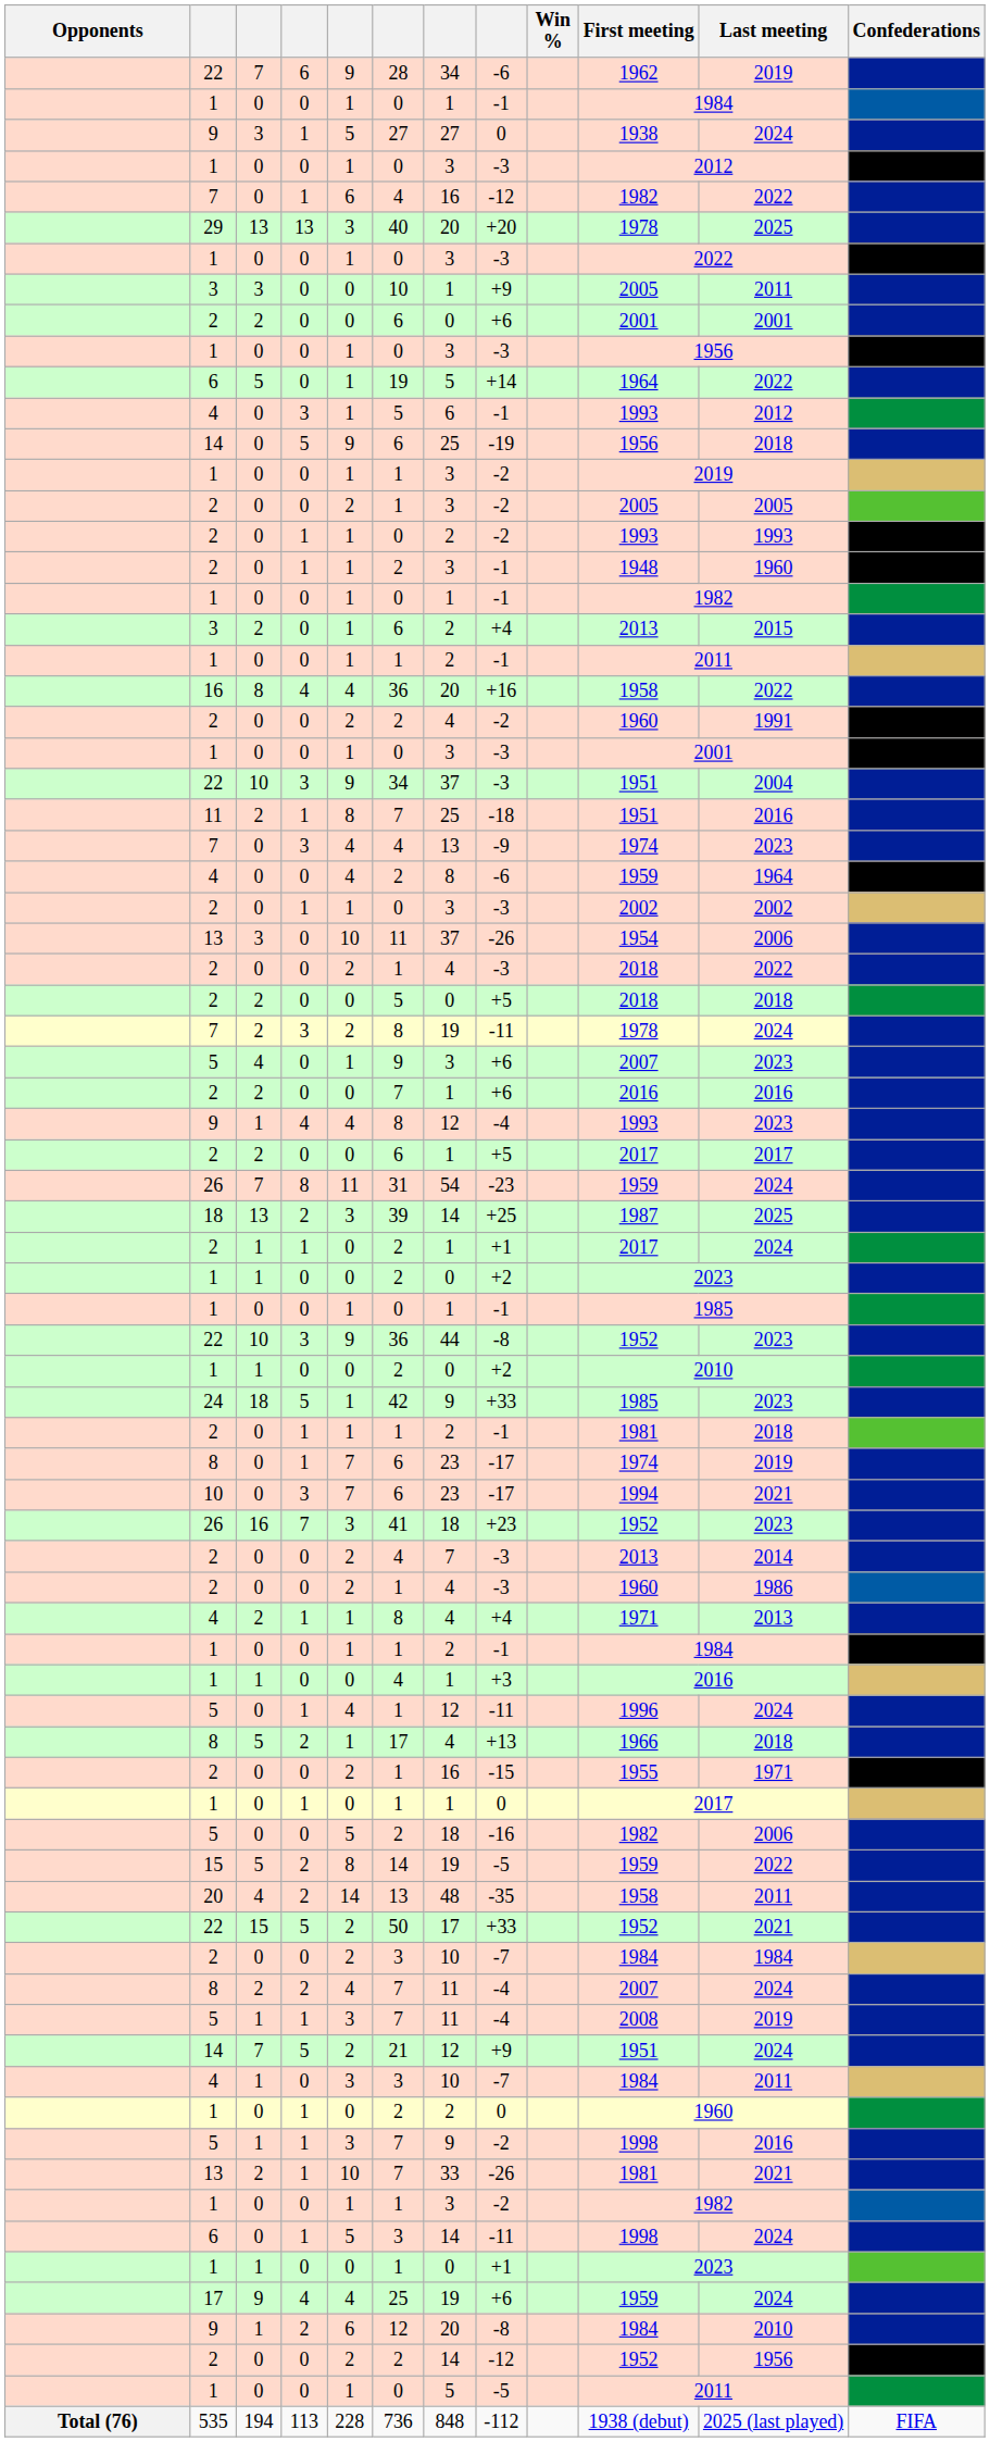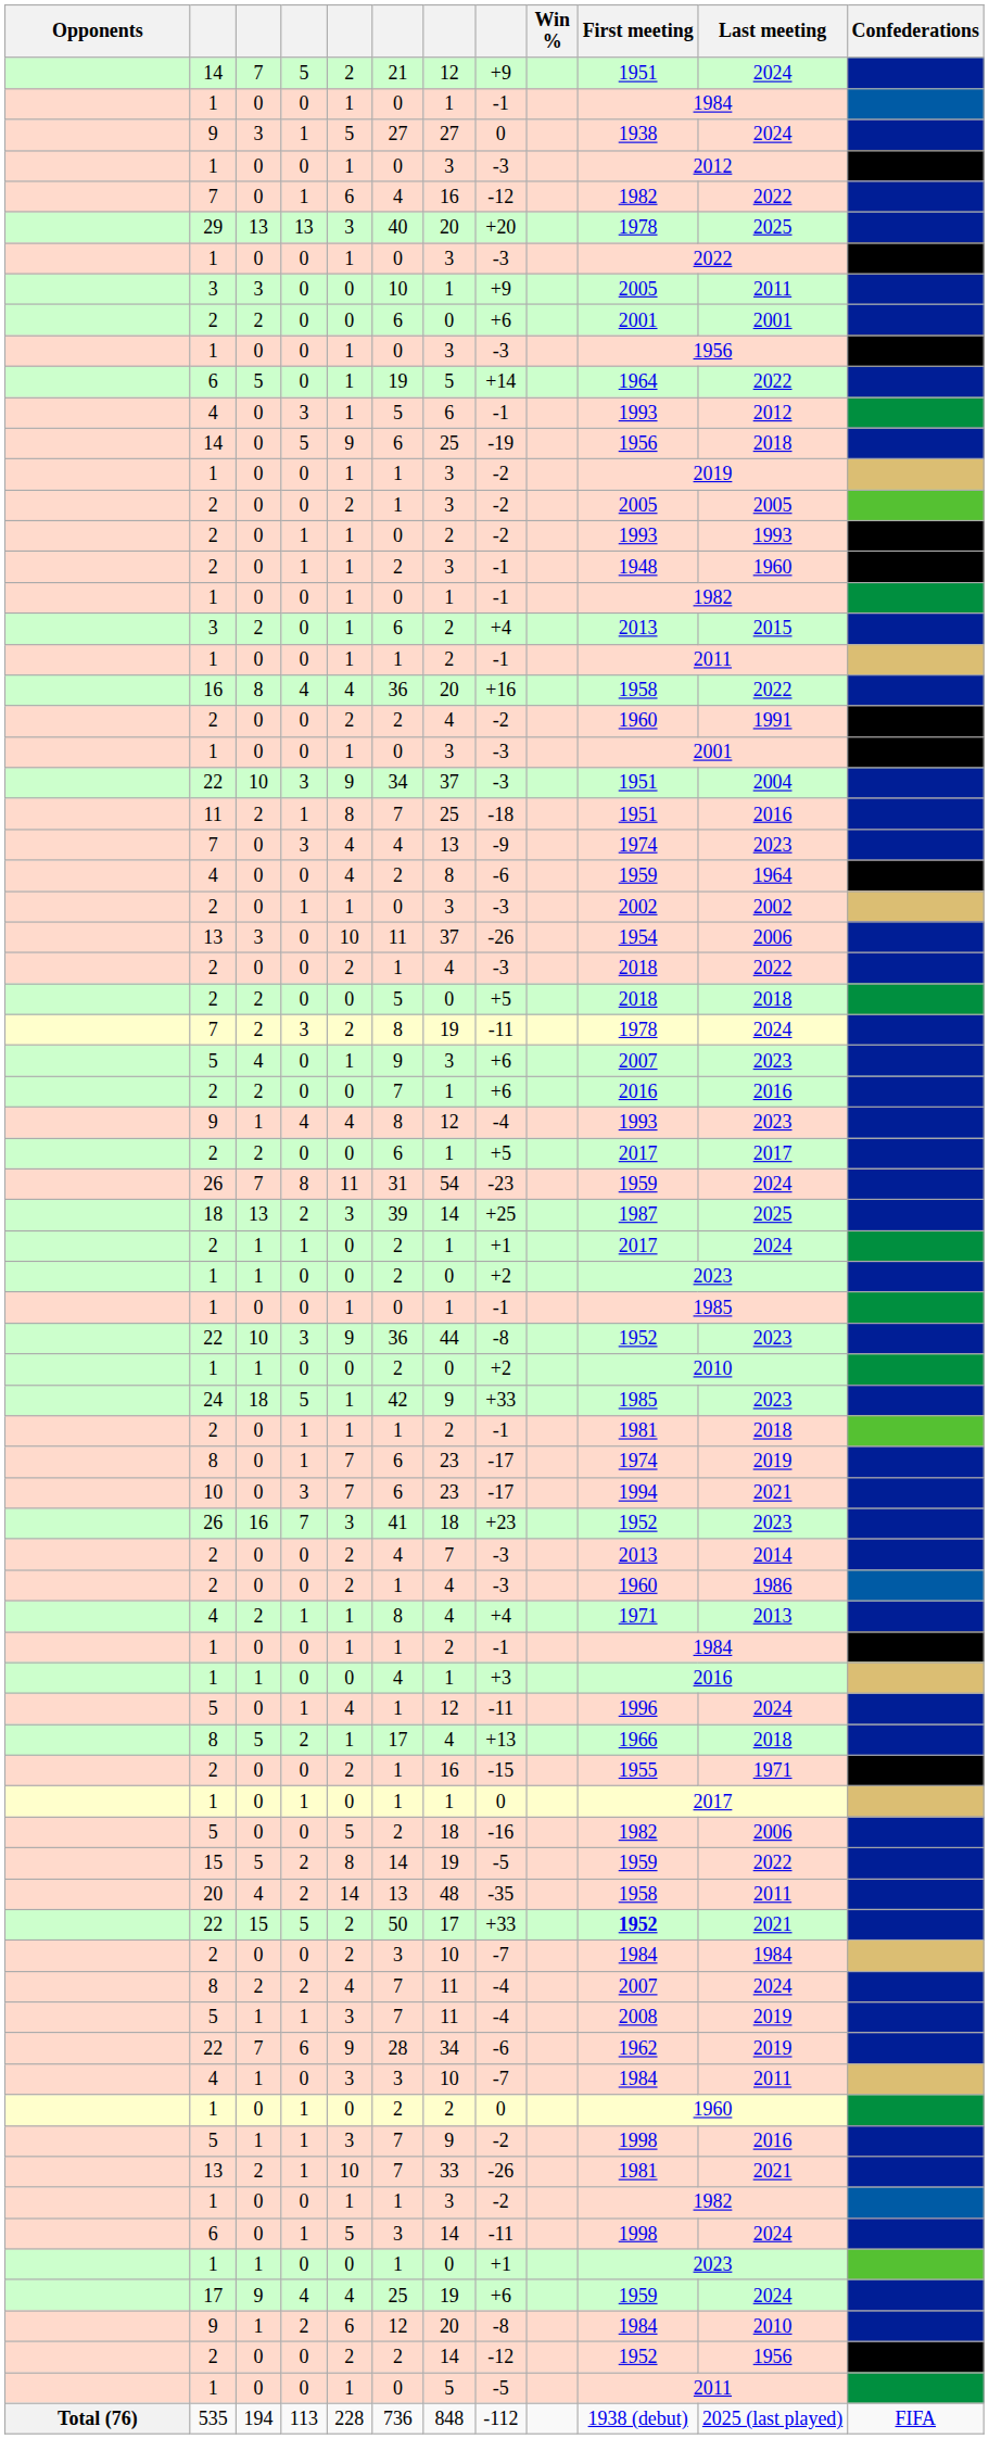rows swapped: 14 / 7 <-> 22 / 7
22 / 15 | First meeting: normal -> bold
